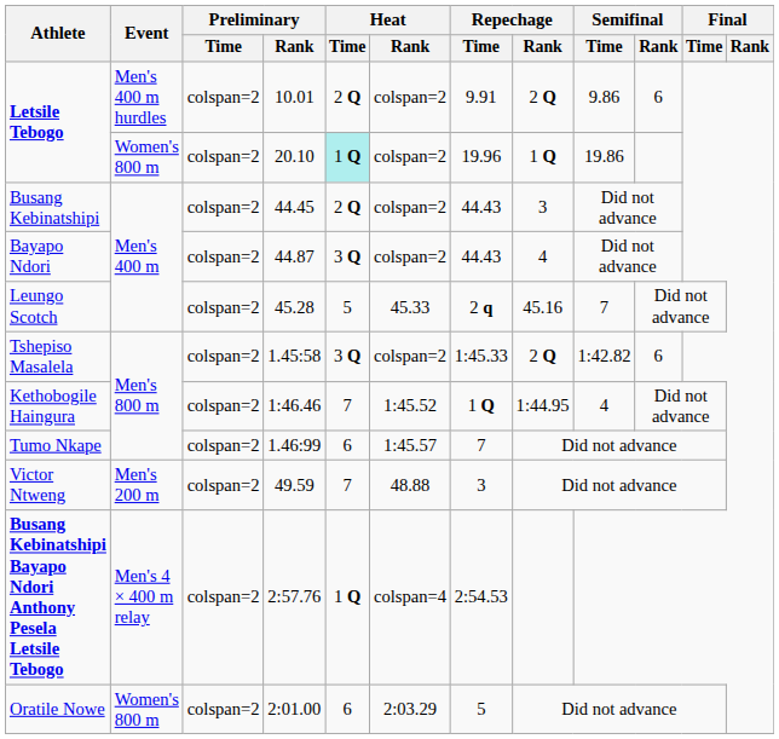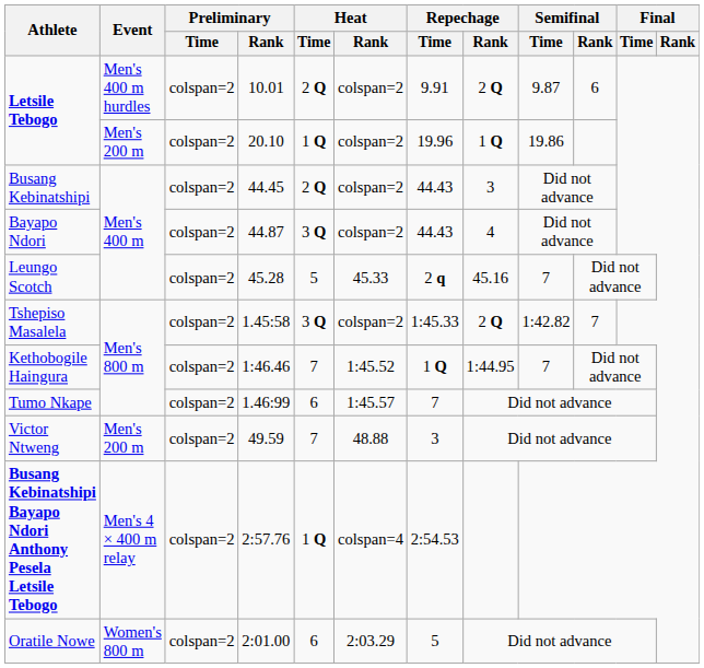Letsile Tebogo / 10.01 | Semifinal / Time: 9.86 -> 9.87
Letsile Tebogo / 20.10 | Event: Women's 800 m -> Men's 200 m
Letsile Tebogo / 20.10 | Heat / Time: paleturquoise background -> no background
Tshepiso Masalela | Semifinal / Rank: 6 -> 7
Kethobogile Haingura | Semifinal / Time: 4 -> 7
